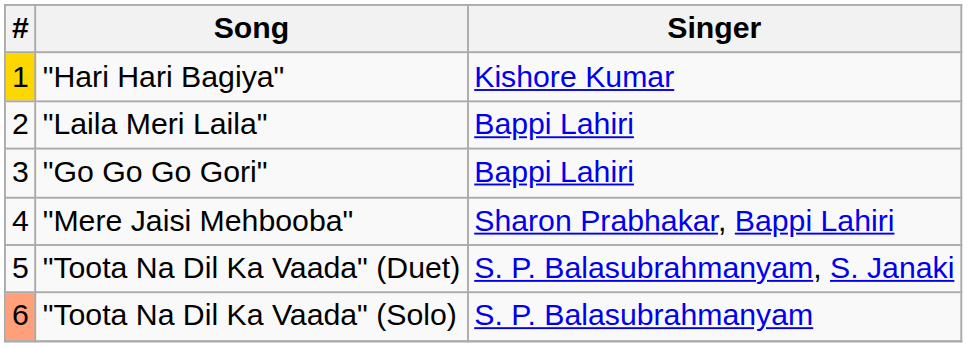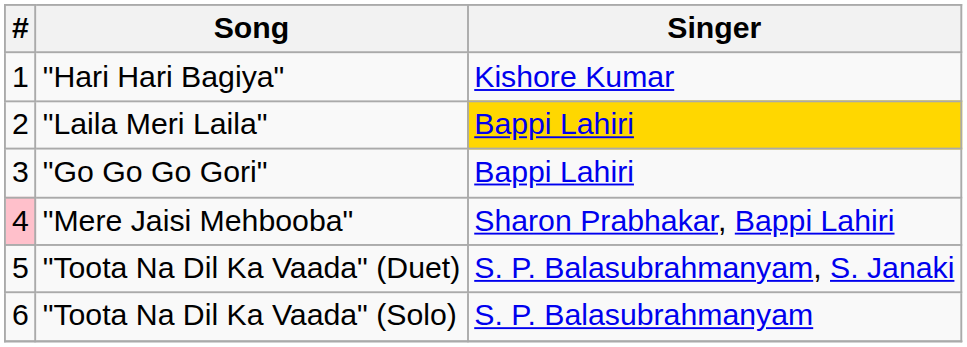"Hari Hari Bagiya" | #: gold background -> no background
"Laila Meri Laila" | Singer: no background -> gold background
"Mere Jaisi Mehbooba" | #: no background -> pink background
"Toota Na Dil Ka Vaada" (Solo) | #: lightsalmon background -> no background
